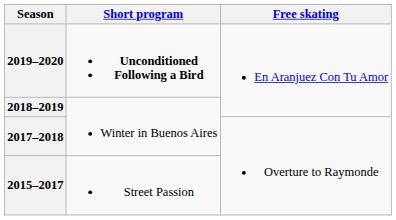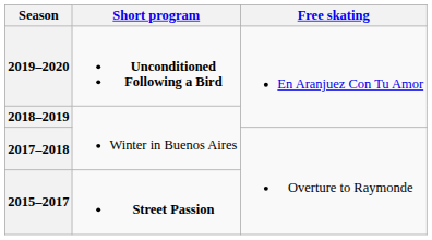2015–2017 | Short program: normal -> bold
